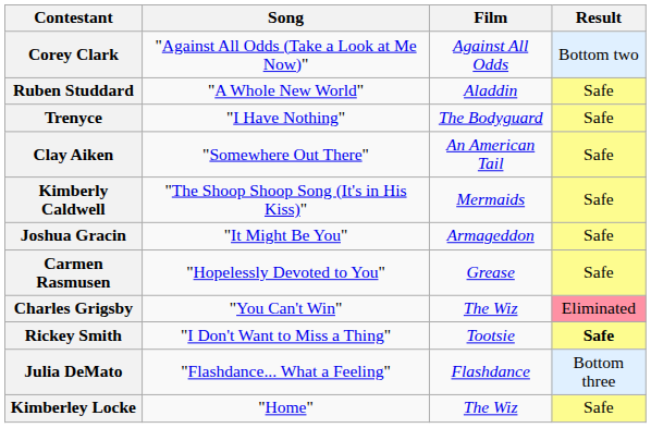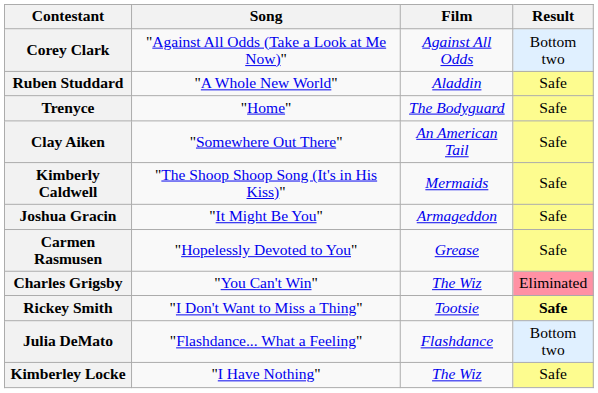Trenyce | Song: "I Have Nothing" -> "Home"
Julia DeMato | Result: Bottom three -> Bottom two
Kimberley Locke | Song: "Home" -> "I Have Nothing"
